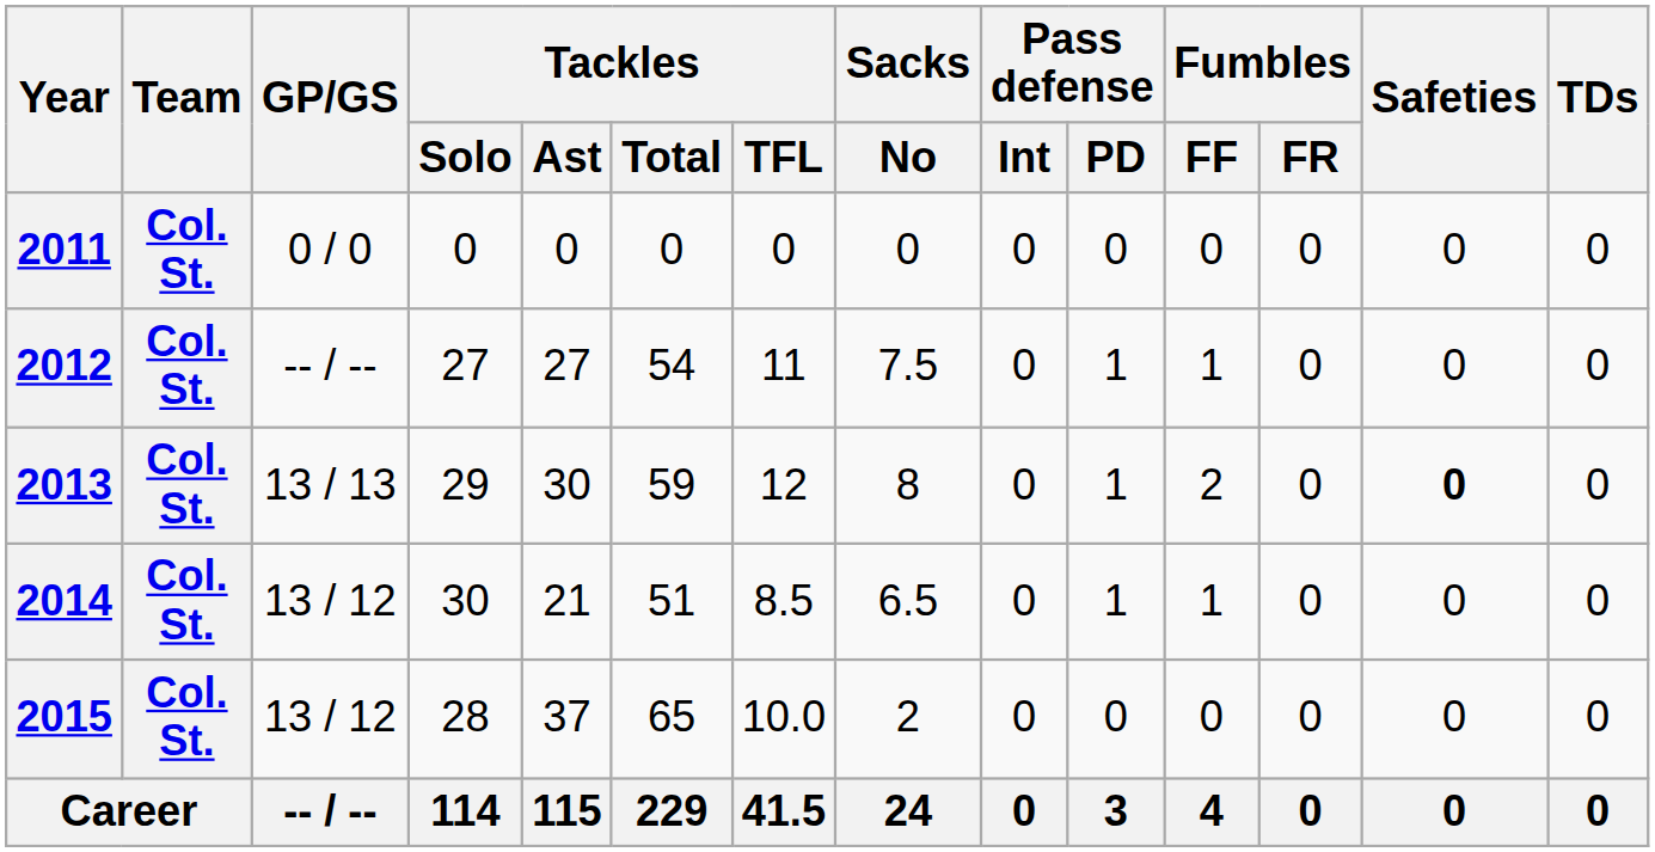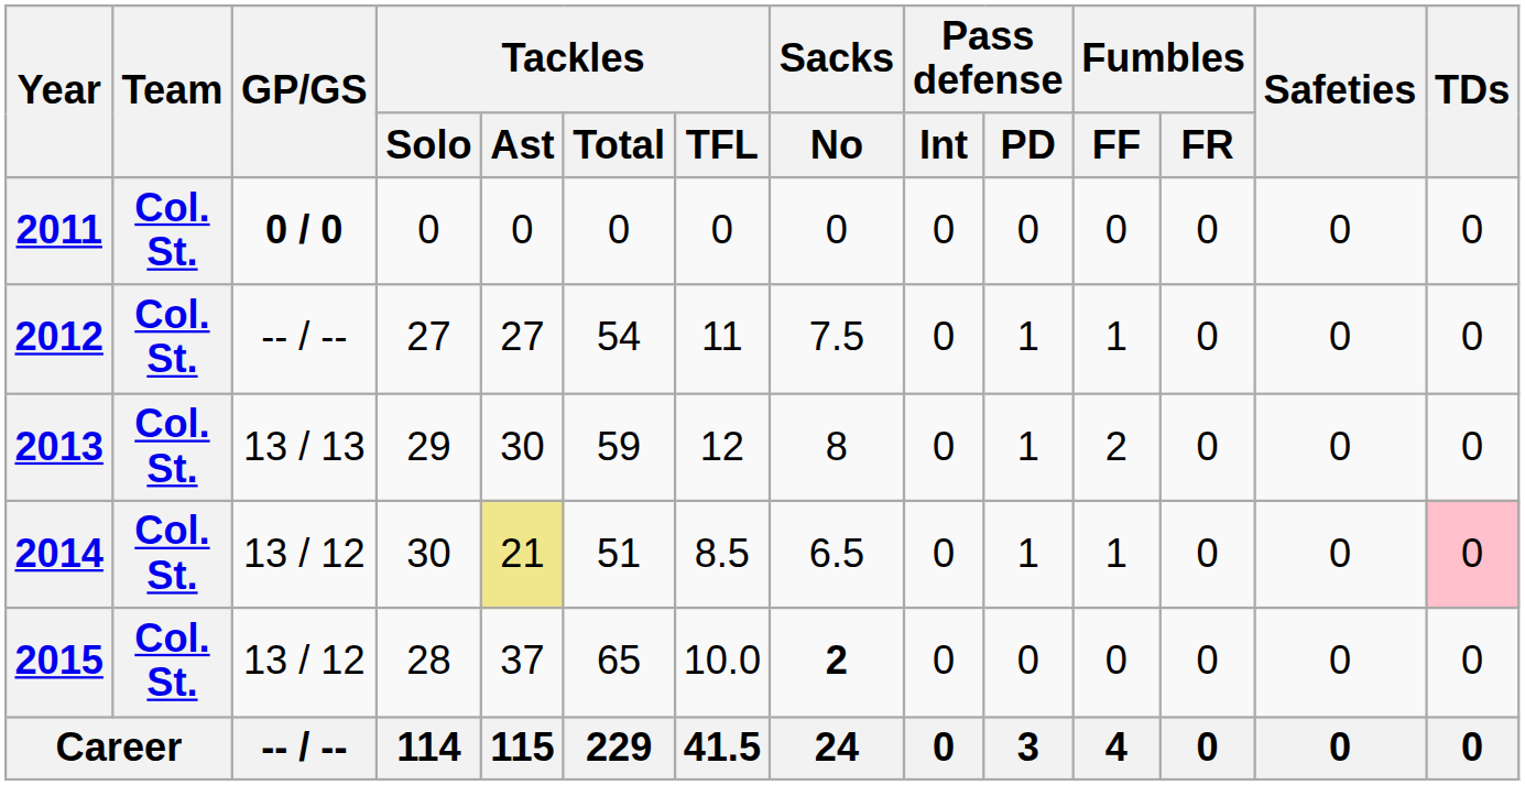2011 | GP/GS: normal -> bold
2013 | Safeties: bold -> normal
2014 | Tackles / Ast: no background -> khaki background
2014 | TDs: no background -> pink background
2015 | Sacks / No: normal -> bold
